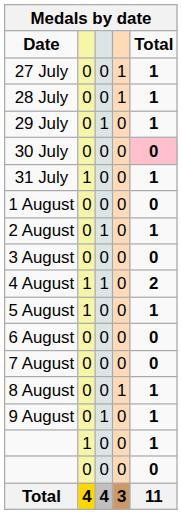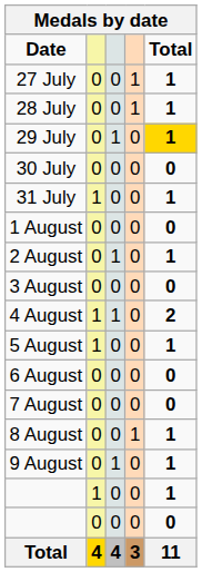29 July | Total: no background -> gold background
30 July | Total: pink background -> no background
